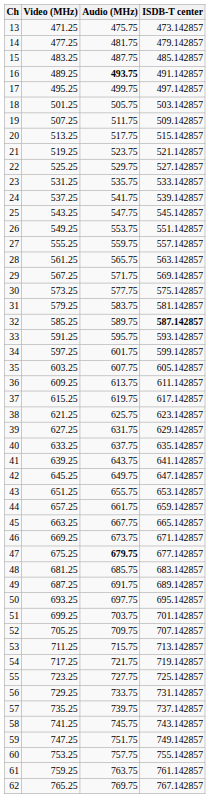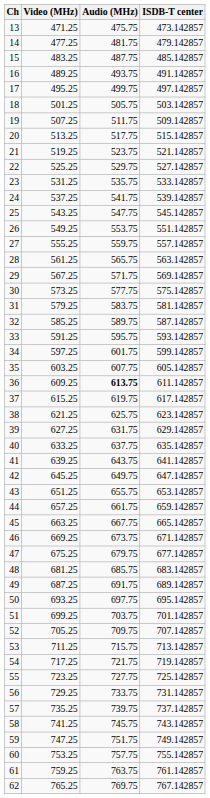16 | Audio (MHz): bold -> normal
32 | ISDB-T center: bold -> normal
36 | Audio (MHz): normal -> bold
47 | Audio (MHz): bold -> normal
